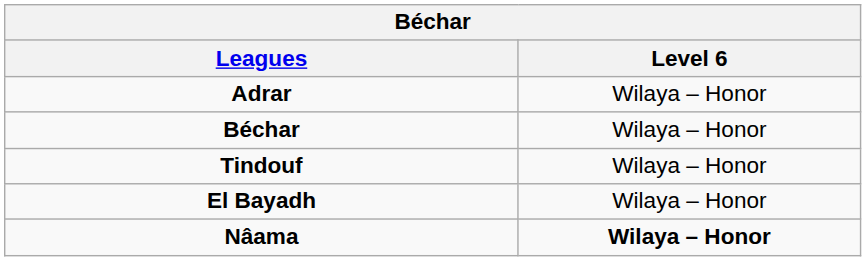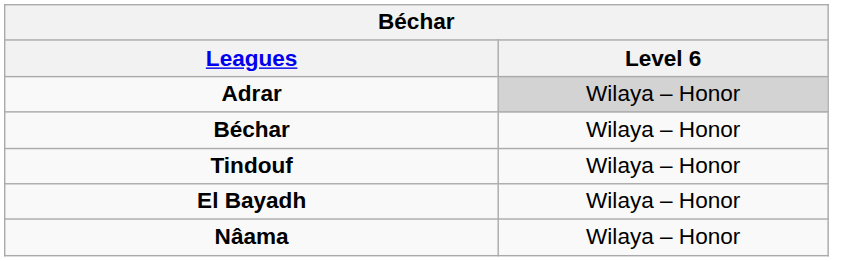Adrar | Level 6: no background -> lightgrey background
Nâama | Level 6: bold -> normal
